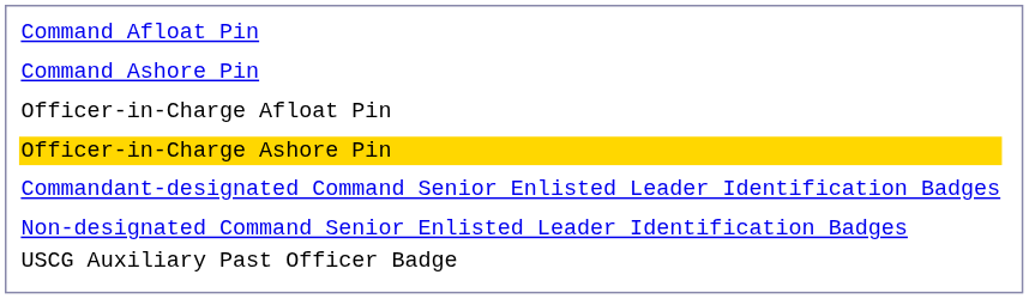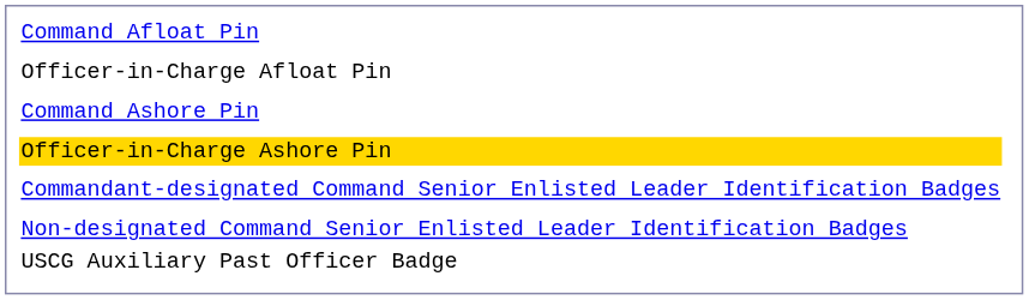row 2 | column 1: Command Ashore Pin -> Officer-in-Charge Afloat Pin
row 3 | column 1: Officer-in-Charge Afloat Pin -> Command Ashore Pin
